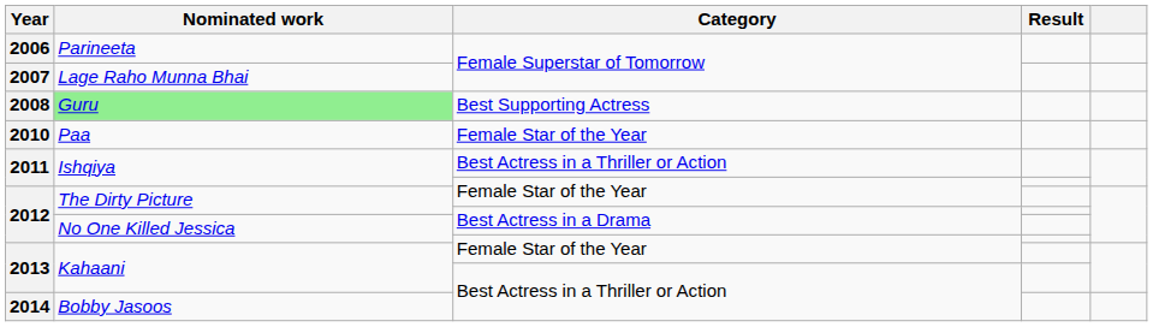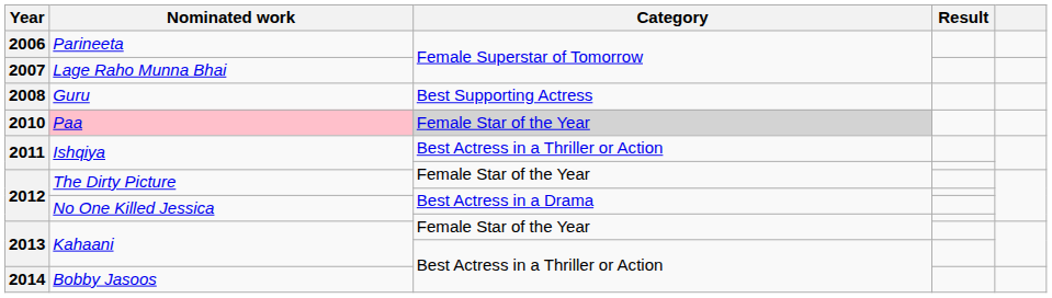Guru | Nominated work: lightgreen background -> no background
Paa | Nominated work: no background -> pink background
Paa | Category: no background -> lightgrey background
